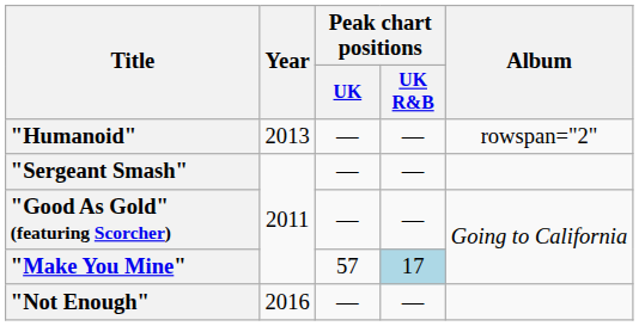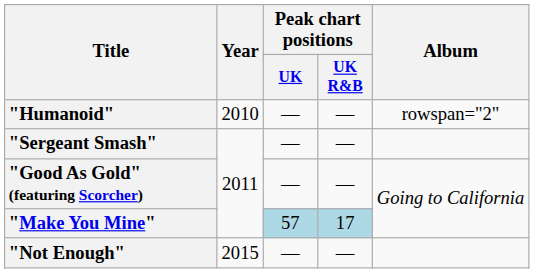"Humanoid" | Year: 2013 -> 2010
"Make You Mine" | Peak chart positions / UK: no background -> lightblue background
"Not Enough" | Year: 2016 -> 2015
